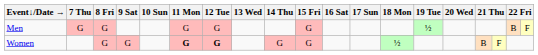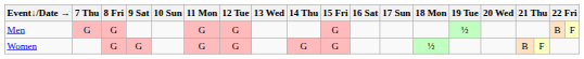Women | 11 Mon: bold -> normal
Women | 12 Tue: bold -> normal
